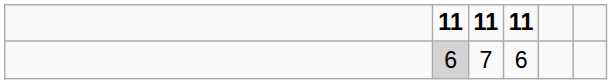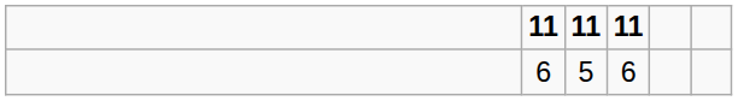row 2 | column 2: lightgrey background -> no background
row 2 | column 3: 7 -> 5
